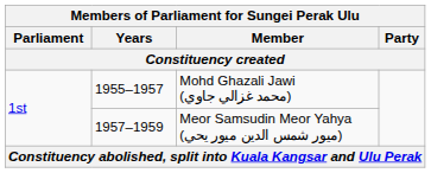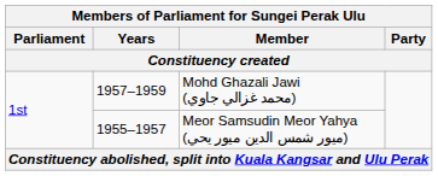Mohd Ghazali Jawi (محمد غزالي جاوي) | Years: 1955–1957 -> 1957–1959
Meor Samsudin Meor Yahya (ميور شمس الدين ميور يحي) | Years: 1957–1959 -> 1955–1957
